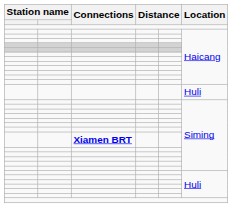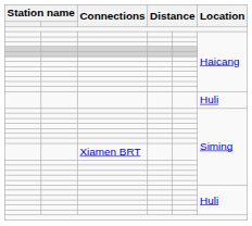Xiamen BRT | Connections: bold -> normal
